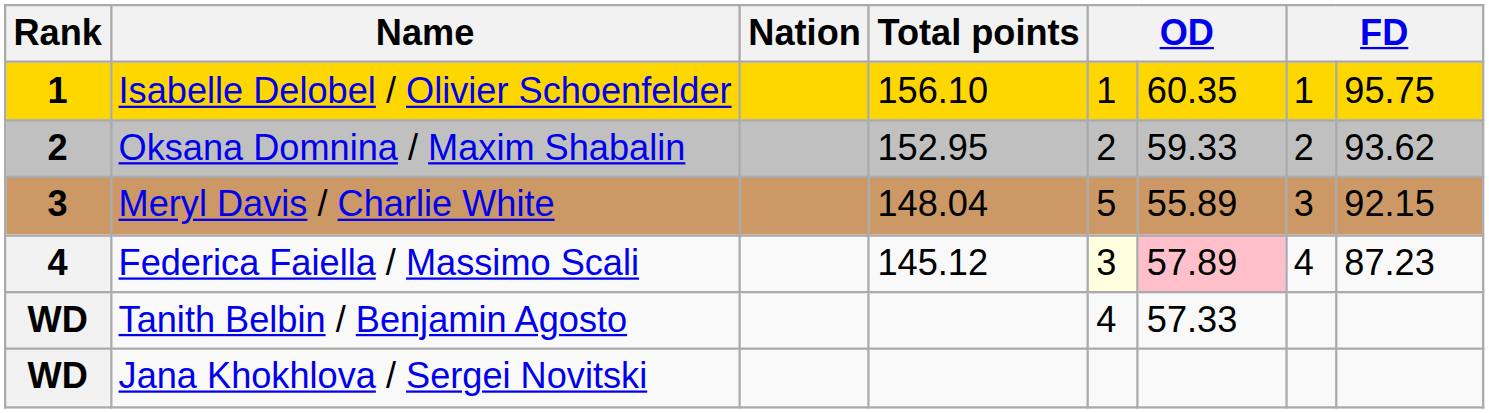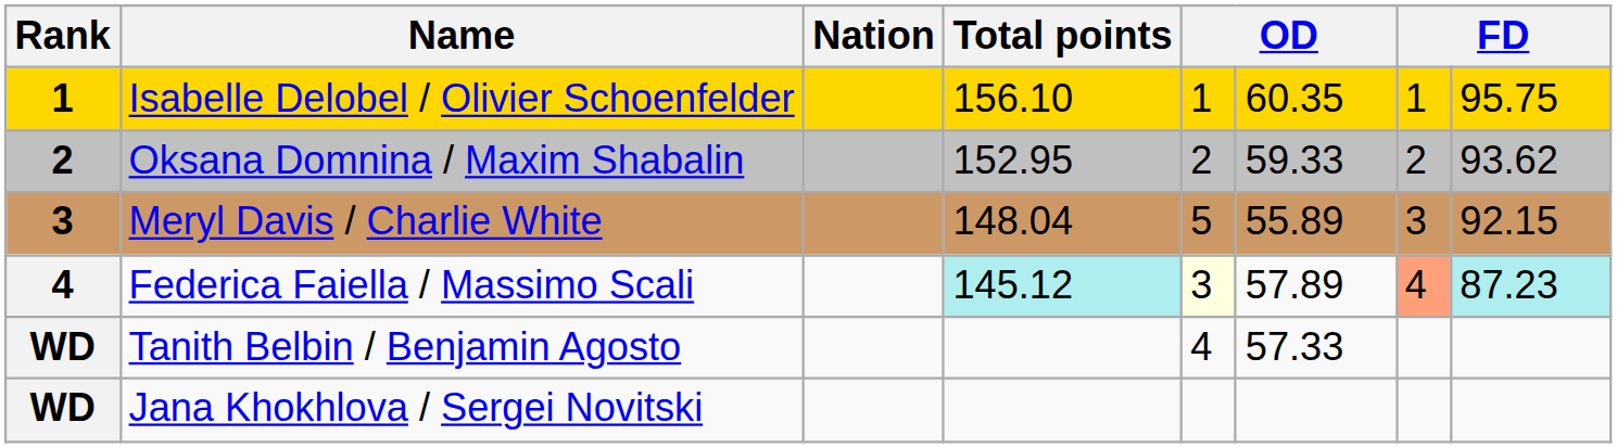Federica Faiella / Massimo Scali | Total points: no background -> paleturquoise background
Federica Faiella / Massimo Scali | column 6: pink background -> no background
Federica Faiella / Massimo Scali | column 7: no background -> lightsalmon background
Federica Faiella / Massimo Scali | column 8: no background -> paleturquoise background
